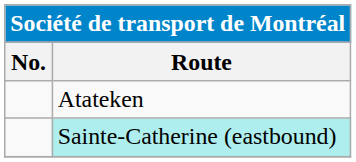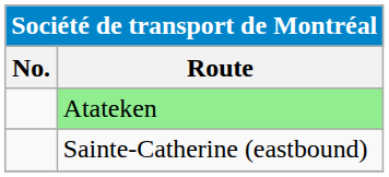Atateken | Route: no background -> lightgreen background
Sainte-Catherine (eastbound) | Route: paleturquoise background -> no background
